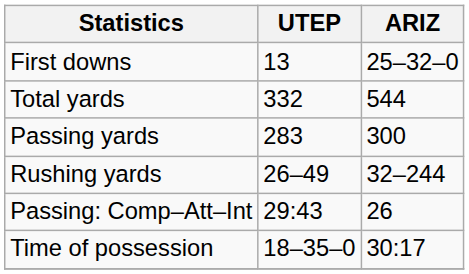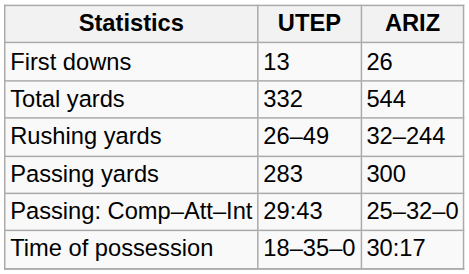First downs | ARIZ: 25–32–0 -> 26
rows swapped: Rushing yards <-> Passing yards
Passing: Comp–Att–Int | ARIZ: 26 -> 25–32–0
